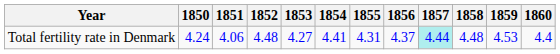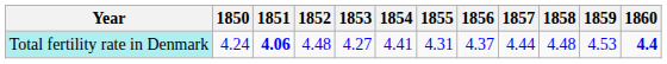row 2 | Year: no background -> paleturquoise background
row 2 | 1851: normal -> bold
row 2 | 1857: paleturquoise background -> no background
row 2 | 1860: normal -> bold
